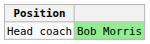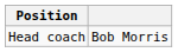Head coach | column 2: lightgreen background -> no background
